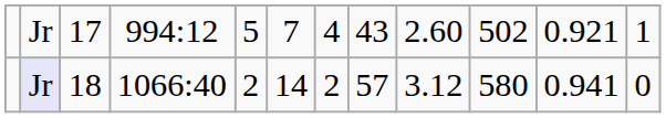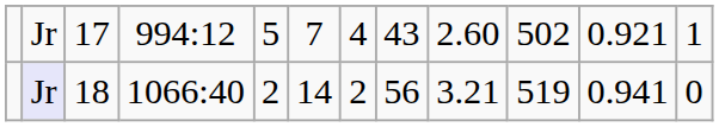row 2 | column 8: 57 -> 56
row 2 | column 9: 3.12 -> 3.21
row 2 | column 10: 580 -> 519
